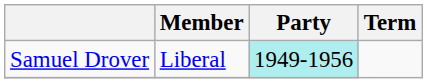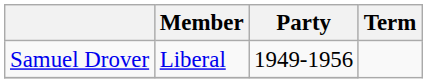Samuel Drover | Party: paleturquoise background -> no background
